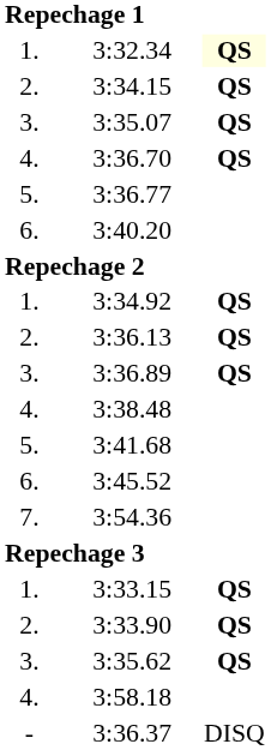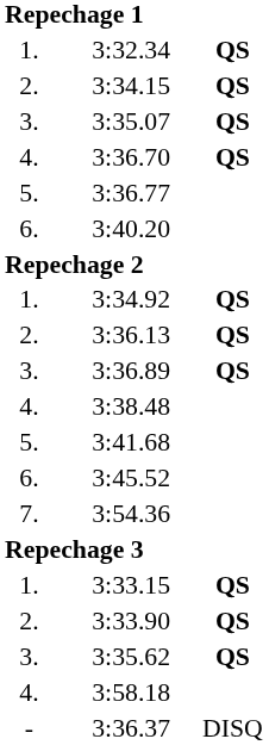3:32.34 | column 3: lightyellow background -> no background
